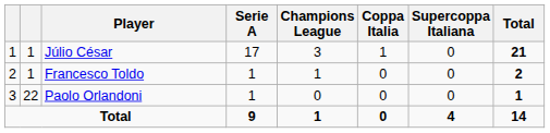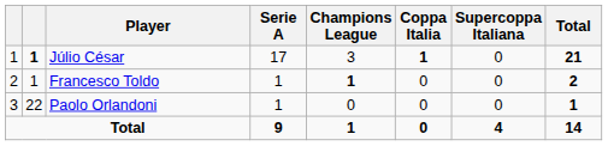Júlio César | column 2: normal -> bold
Júlio César | Coppa Italia: normal -> bold
Francesco Toldo | Champions League: normal -> bold
